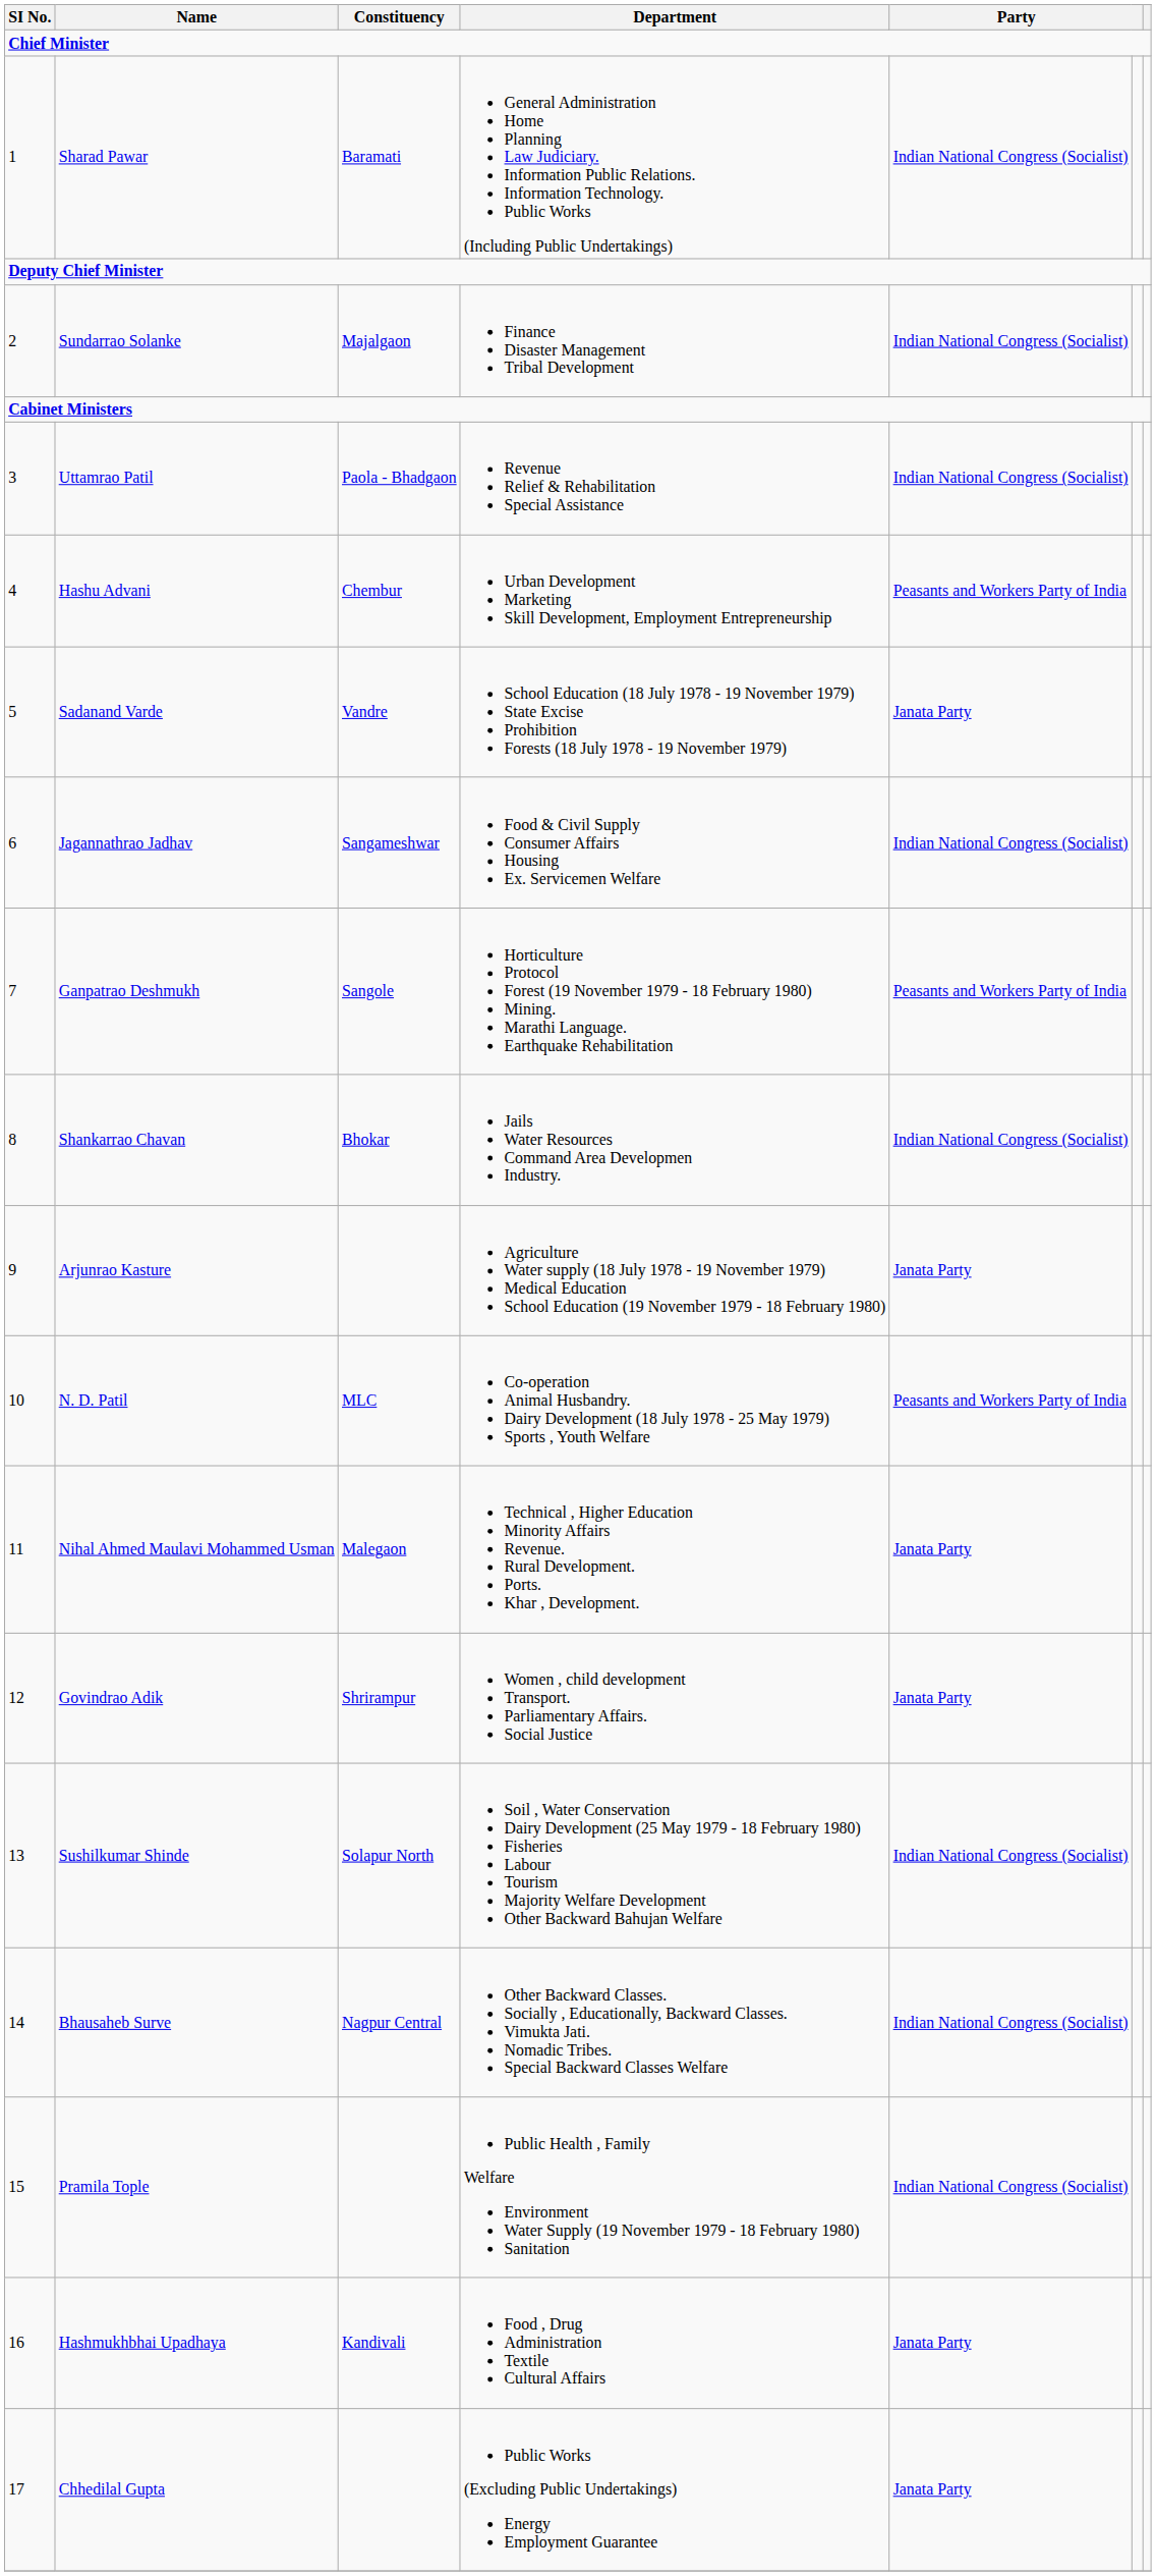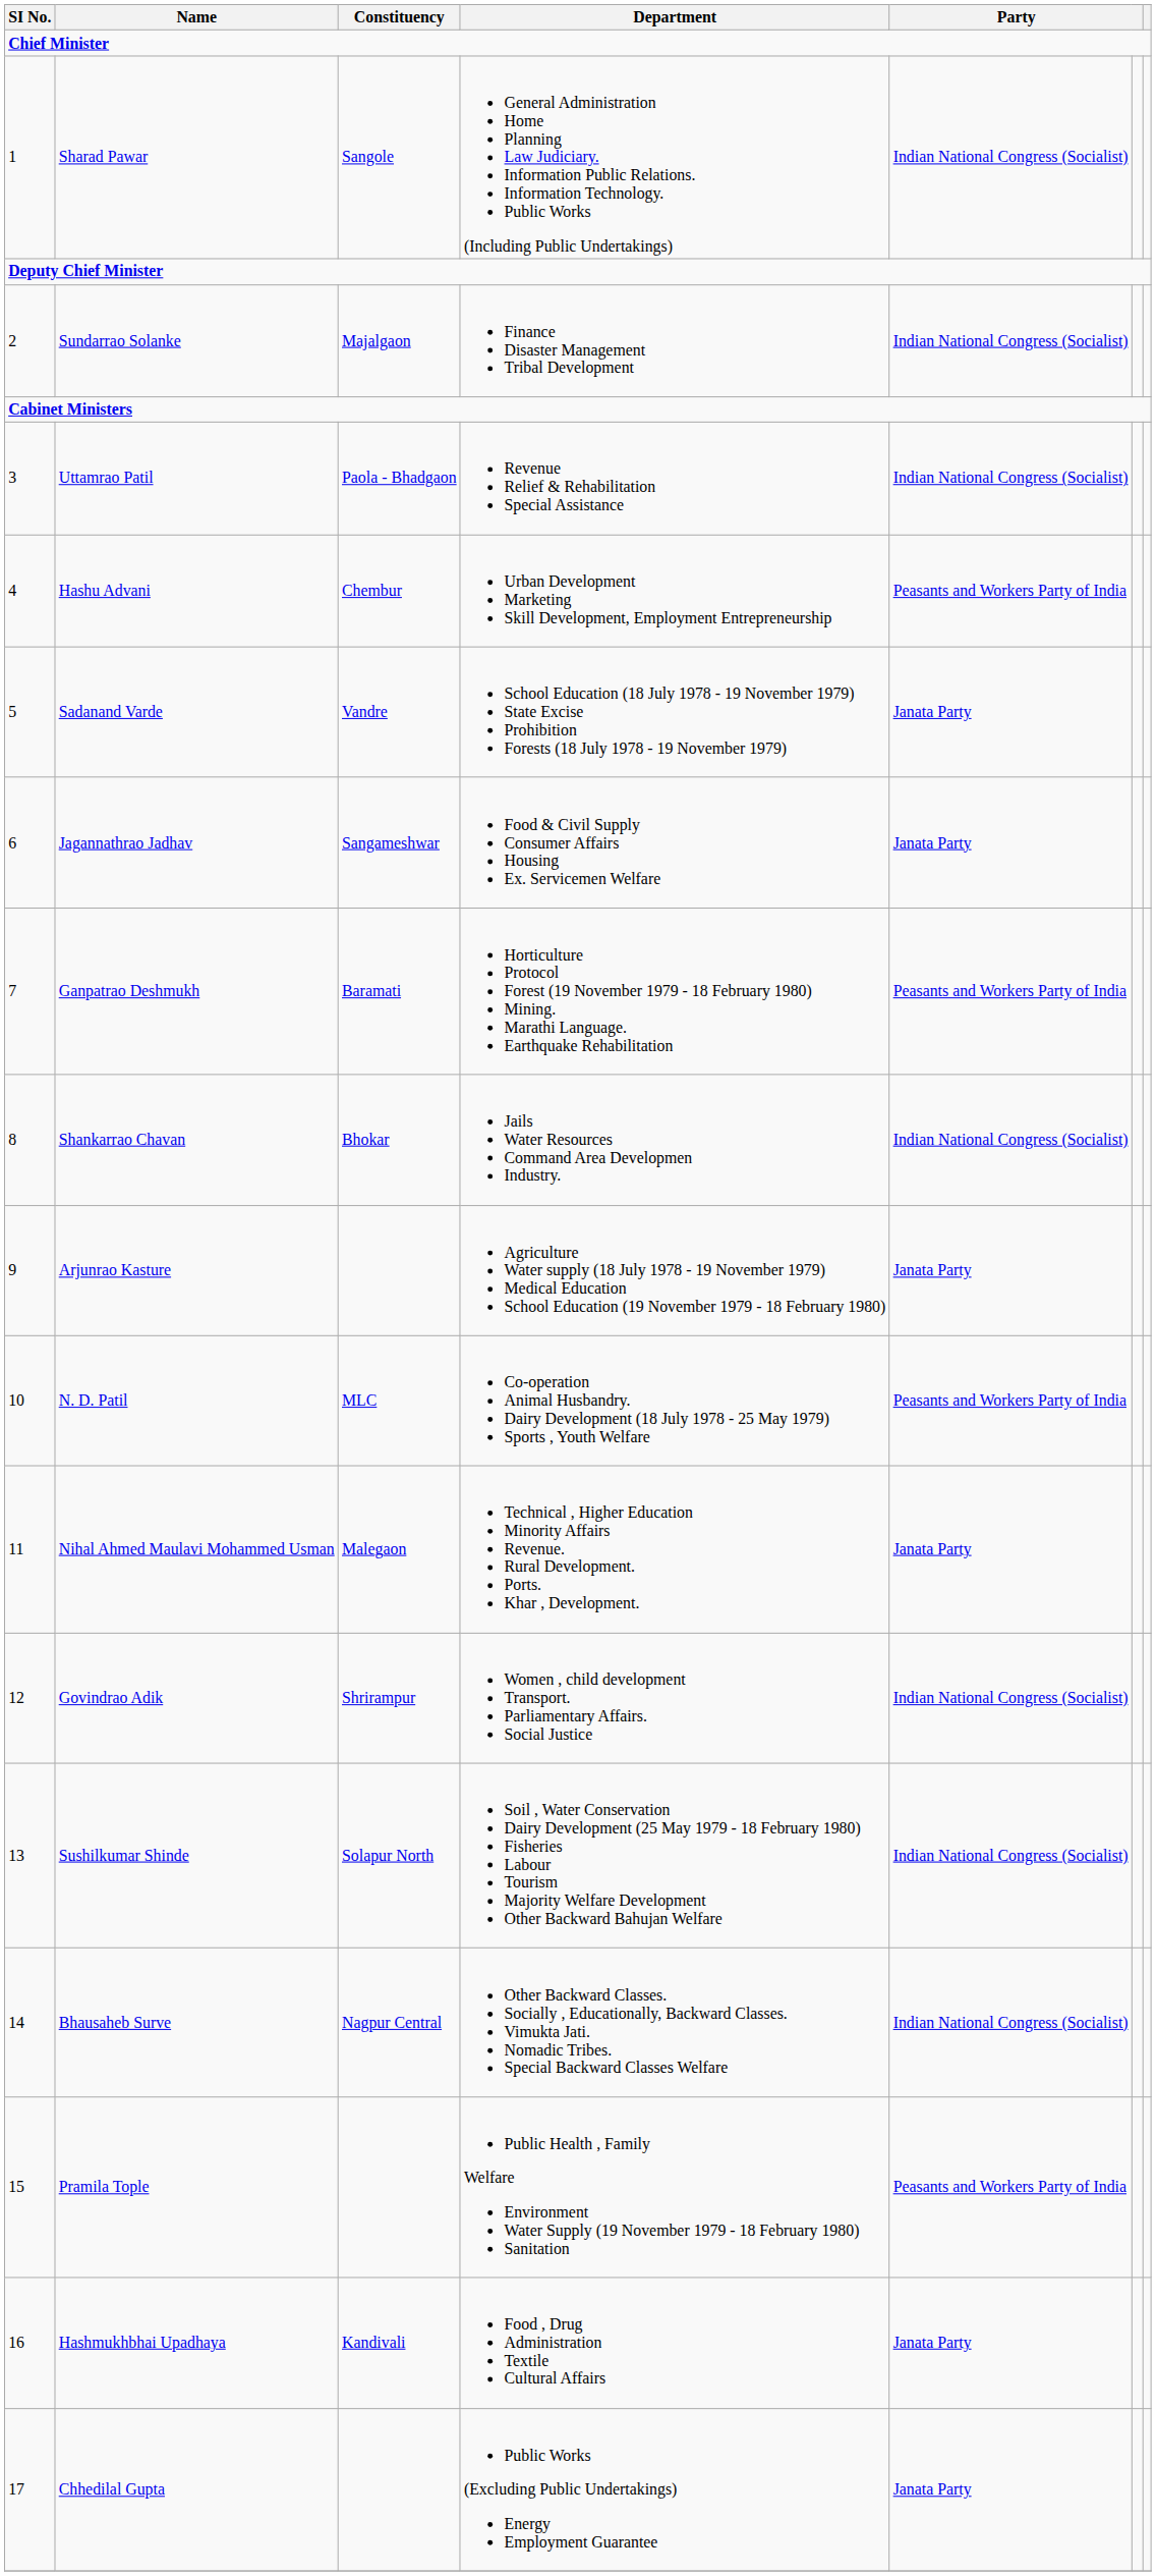Sharad Pawar | Constituency: Baramati -> Sangole
Jagannathrao Jadhav | column 5: Indian National Congress (Socialist) -> Janata Party
Ganpatrao Deshmukh | Constituency: Sangole -> Baramati
Govindrao Adik | column 5: Janata Party -> Indian National Congress (Socialist)
Pramila Tople | column 5: Indian National Congress (Socialist) -> Peasants and Workers Party of India
